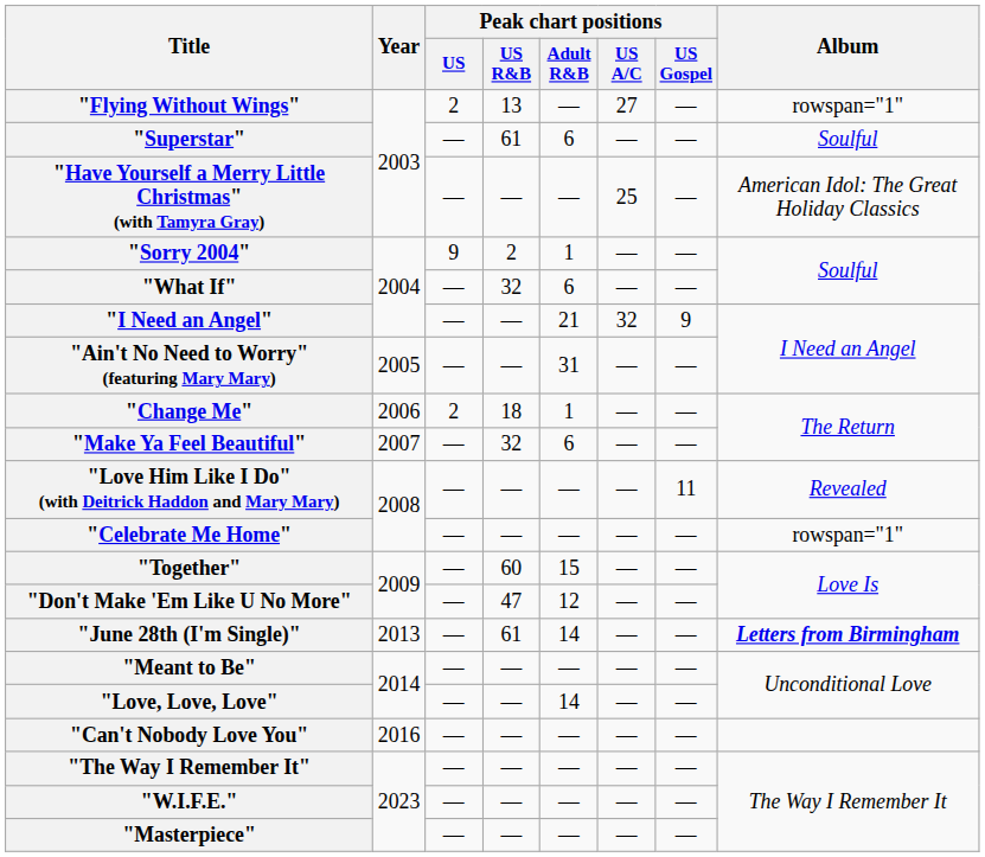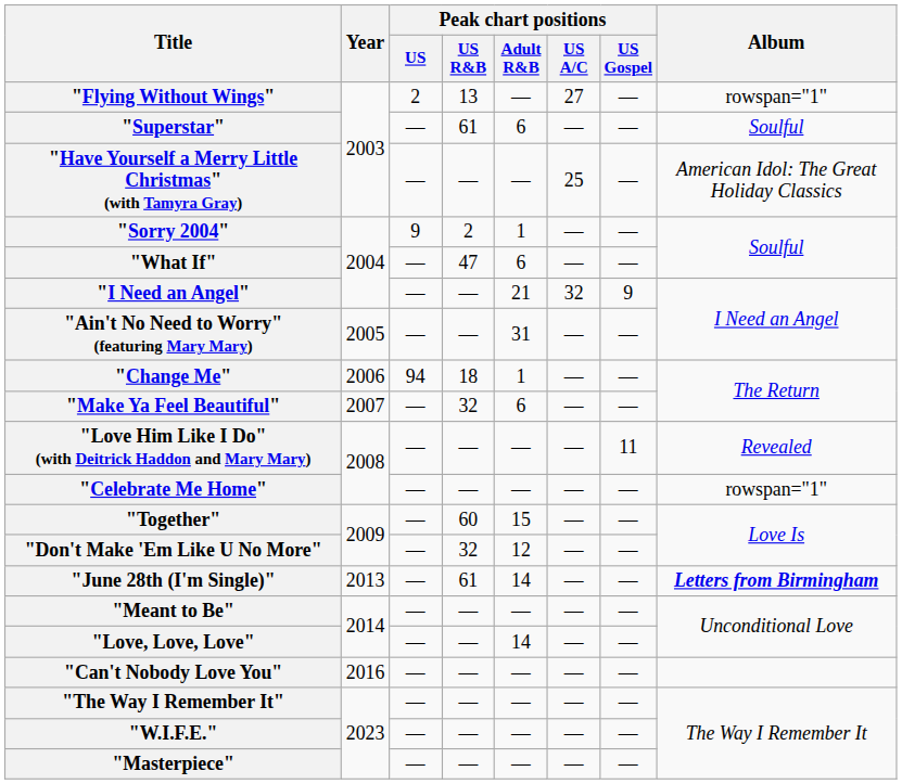"What If" | Peak chart positions / US R&B: 32 -> 47
"Change Me" | Peak chart positions / US: 2 -> 94
"Don't Make 'Em Like U No More" | Peak chart positions / US R&B: 47 -> 32
